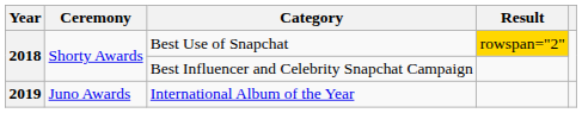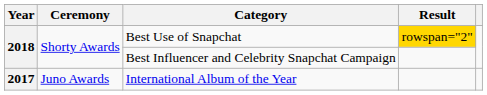International Album of the Year | Year: 2019 -> 2017
